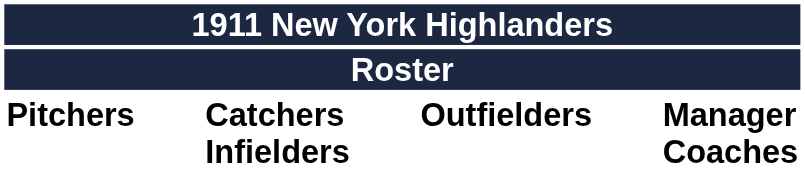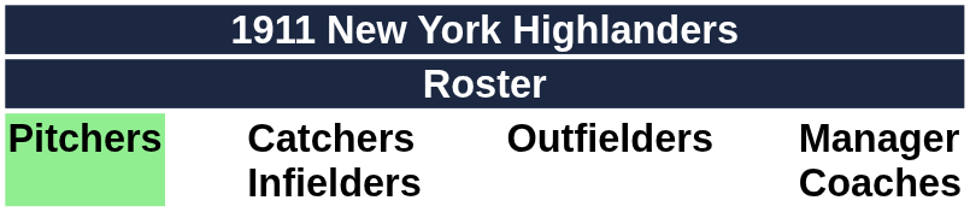Pitchers | column 1: no background -> lightgreen background
